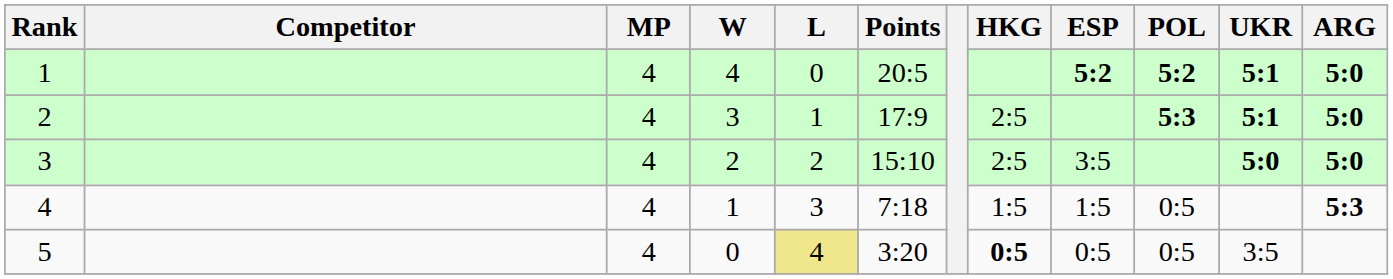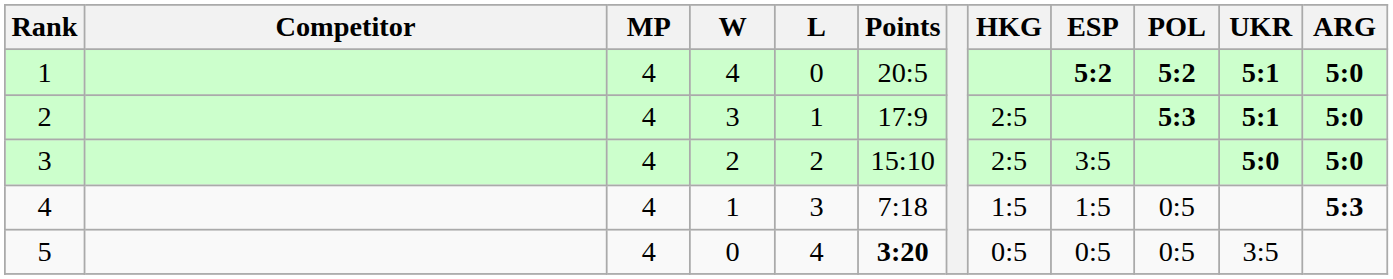5 | L: khaki background -> no background
5 | Points: normal -> bold
5 | HKG: bold -> normal
